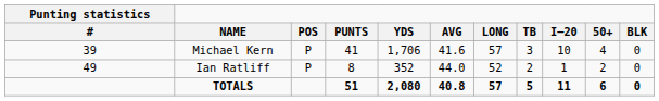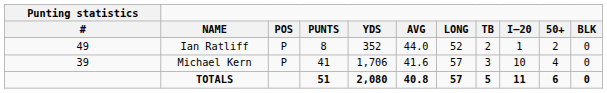rows swapped: Michael Kern <-> Ian Ratliff
